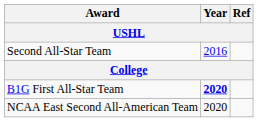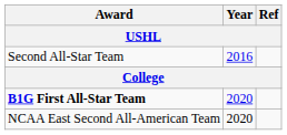row 5 | Award: normal -> bold
row 5 | Year: bold -> normal
